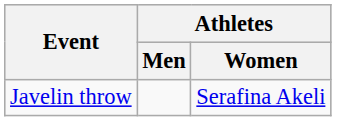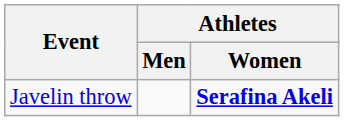Javelin throw | Athletes / Women: normal -> bold
